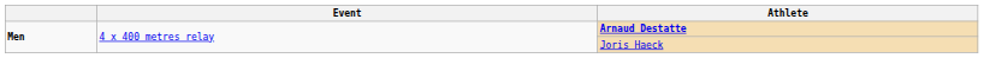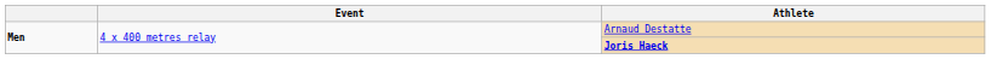Arnaud Destatte | Athlete: bold -> normal
Joris Haeck | Athlete: normal -> bold
